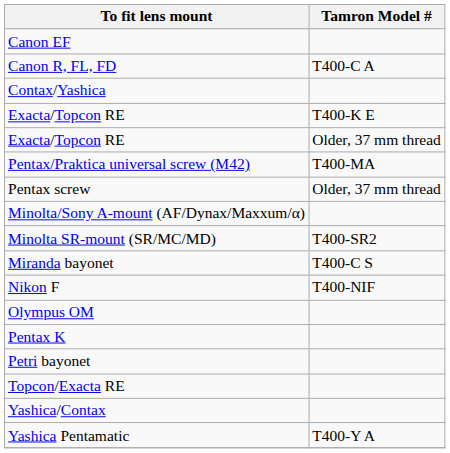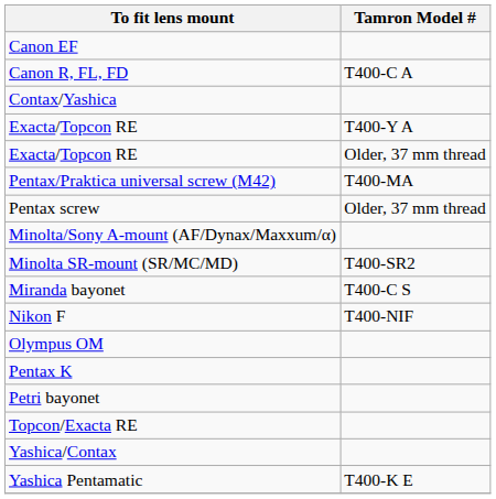row 5 | Tamron Model #: T400-K E -> T400-Y A
row 18 | Tamron Model #: T400-Y A -> T400-K E
